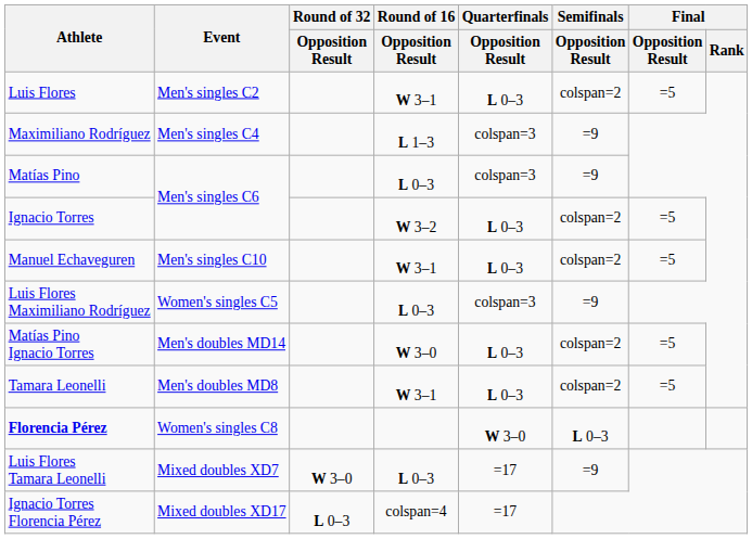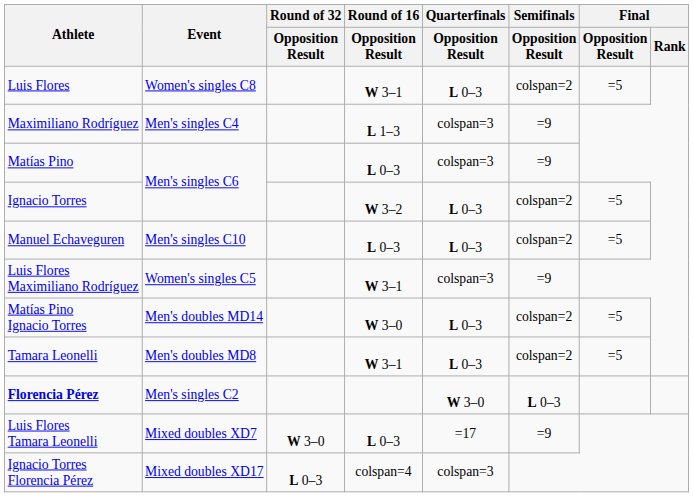Luis Flores | Event: Men's singles C2 -> Women's singles C8
Manuel Echaveguren | Round of 16 / Opposition Result: W 3–1 -> L 0–3
Luis Flores Maximiliano Rodríguez | Round of 16 / Opposition Result: L 0–3 -> W 3–1
Florencia Pérez | Event: Women's singles C8 -> Men's singles C2
Ignacio Torres Florencia Pérez | Quarterfinals / Opposition Result: =17 -> colspan=3
